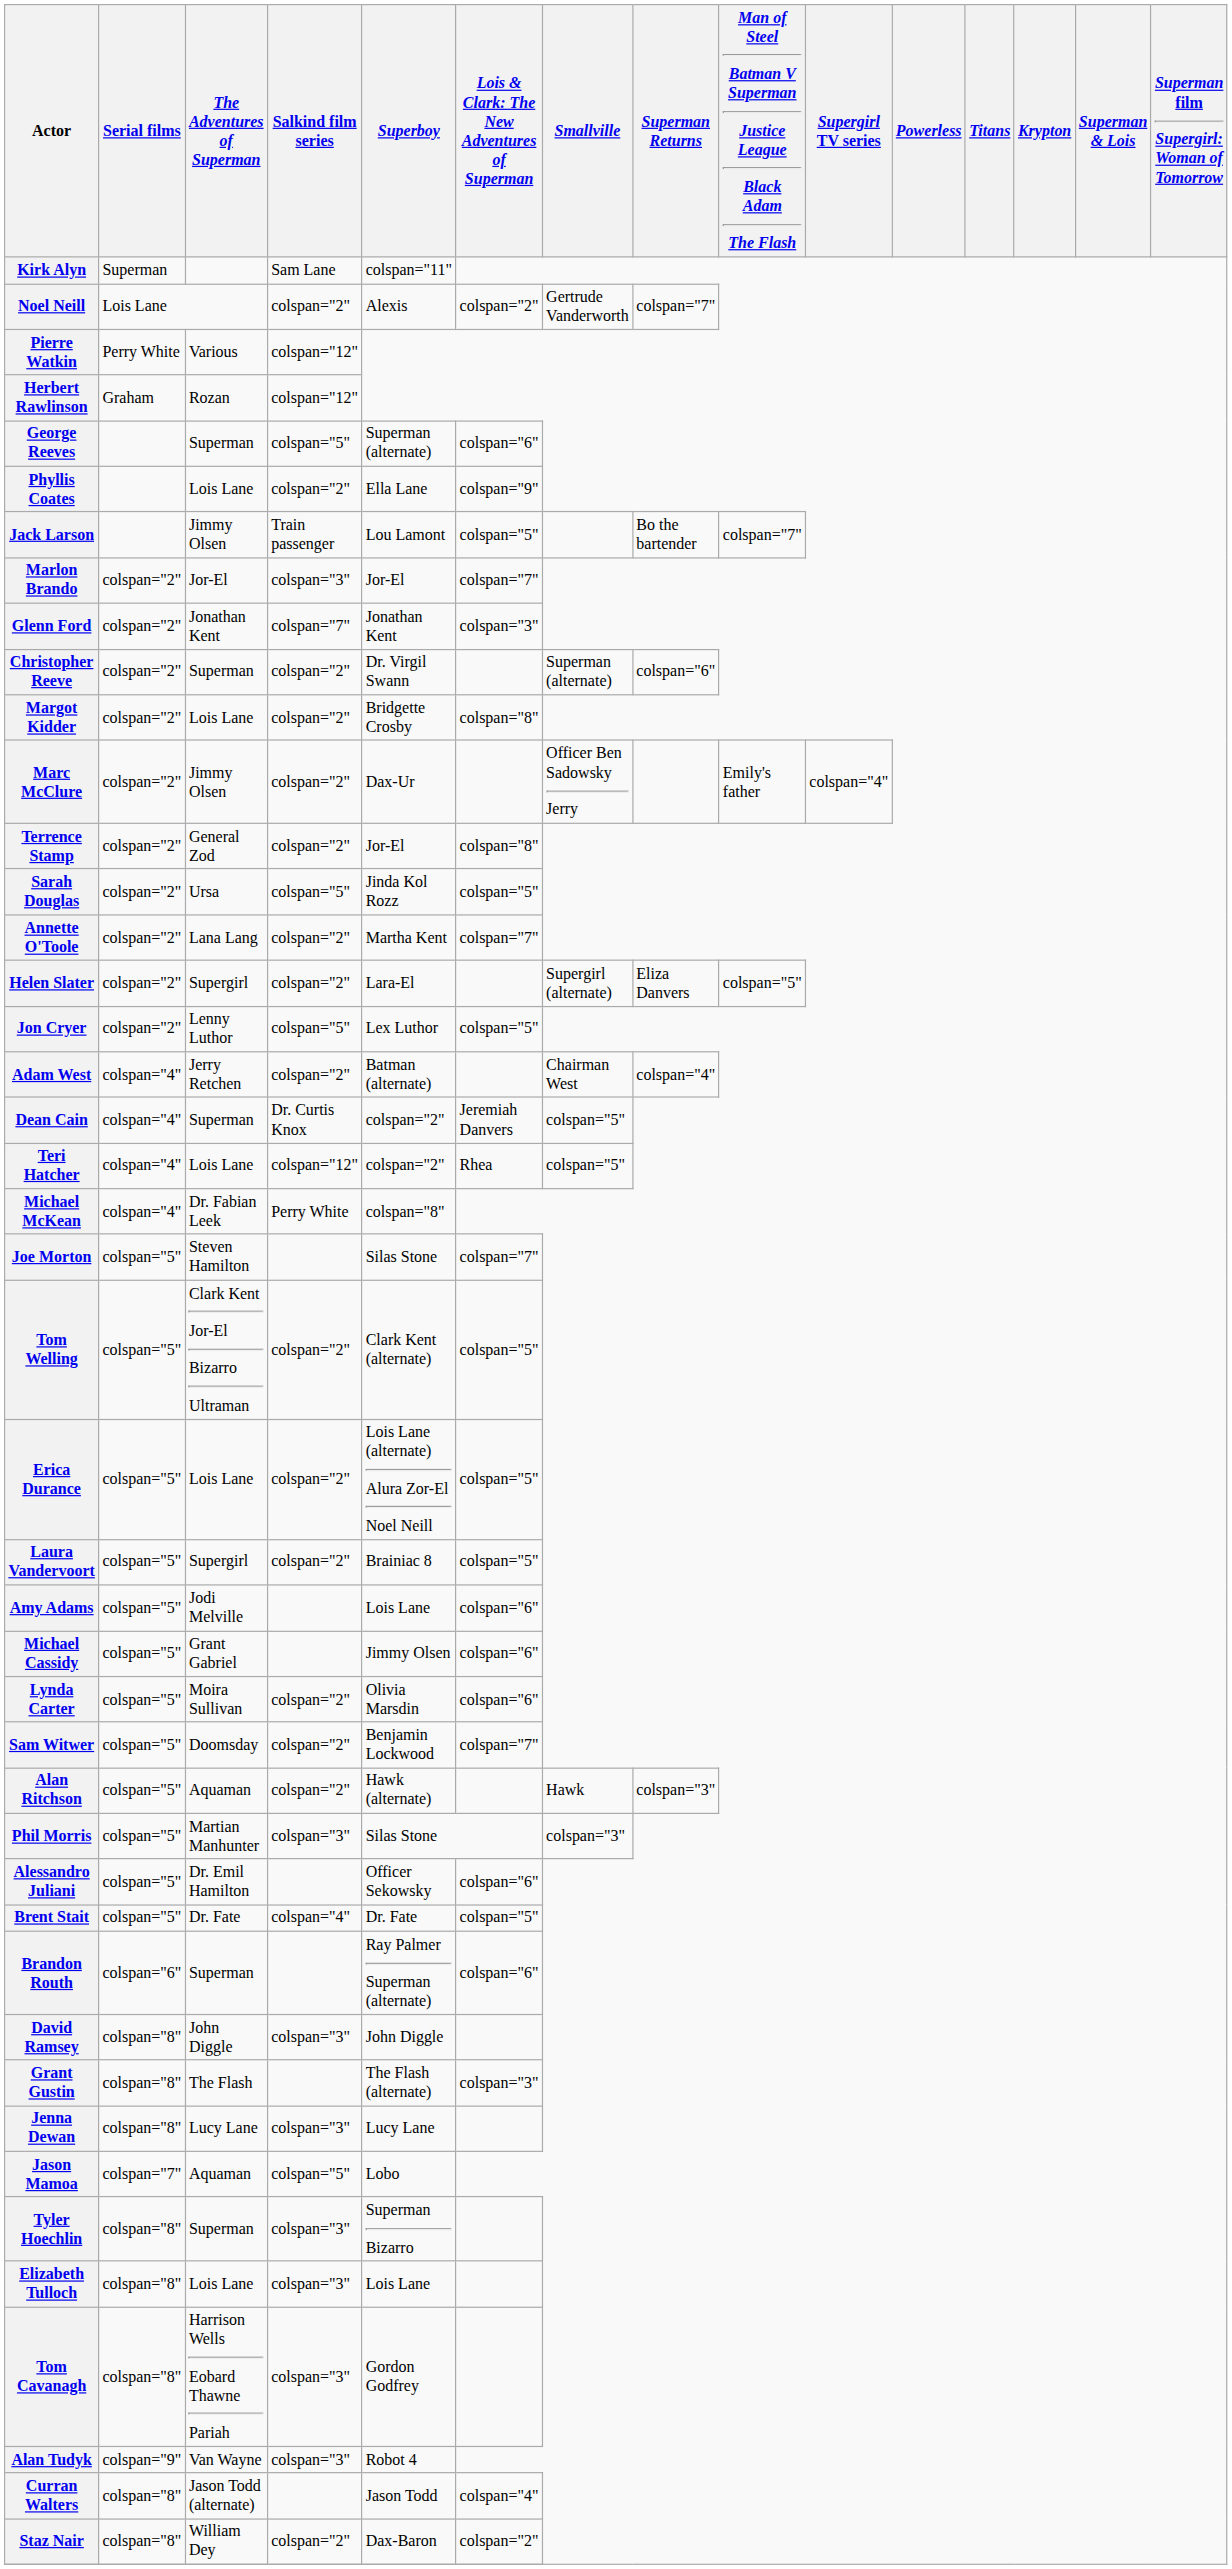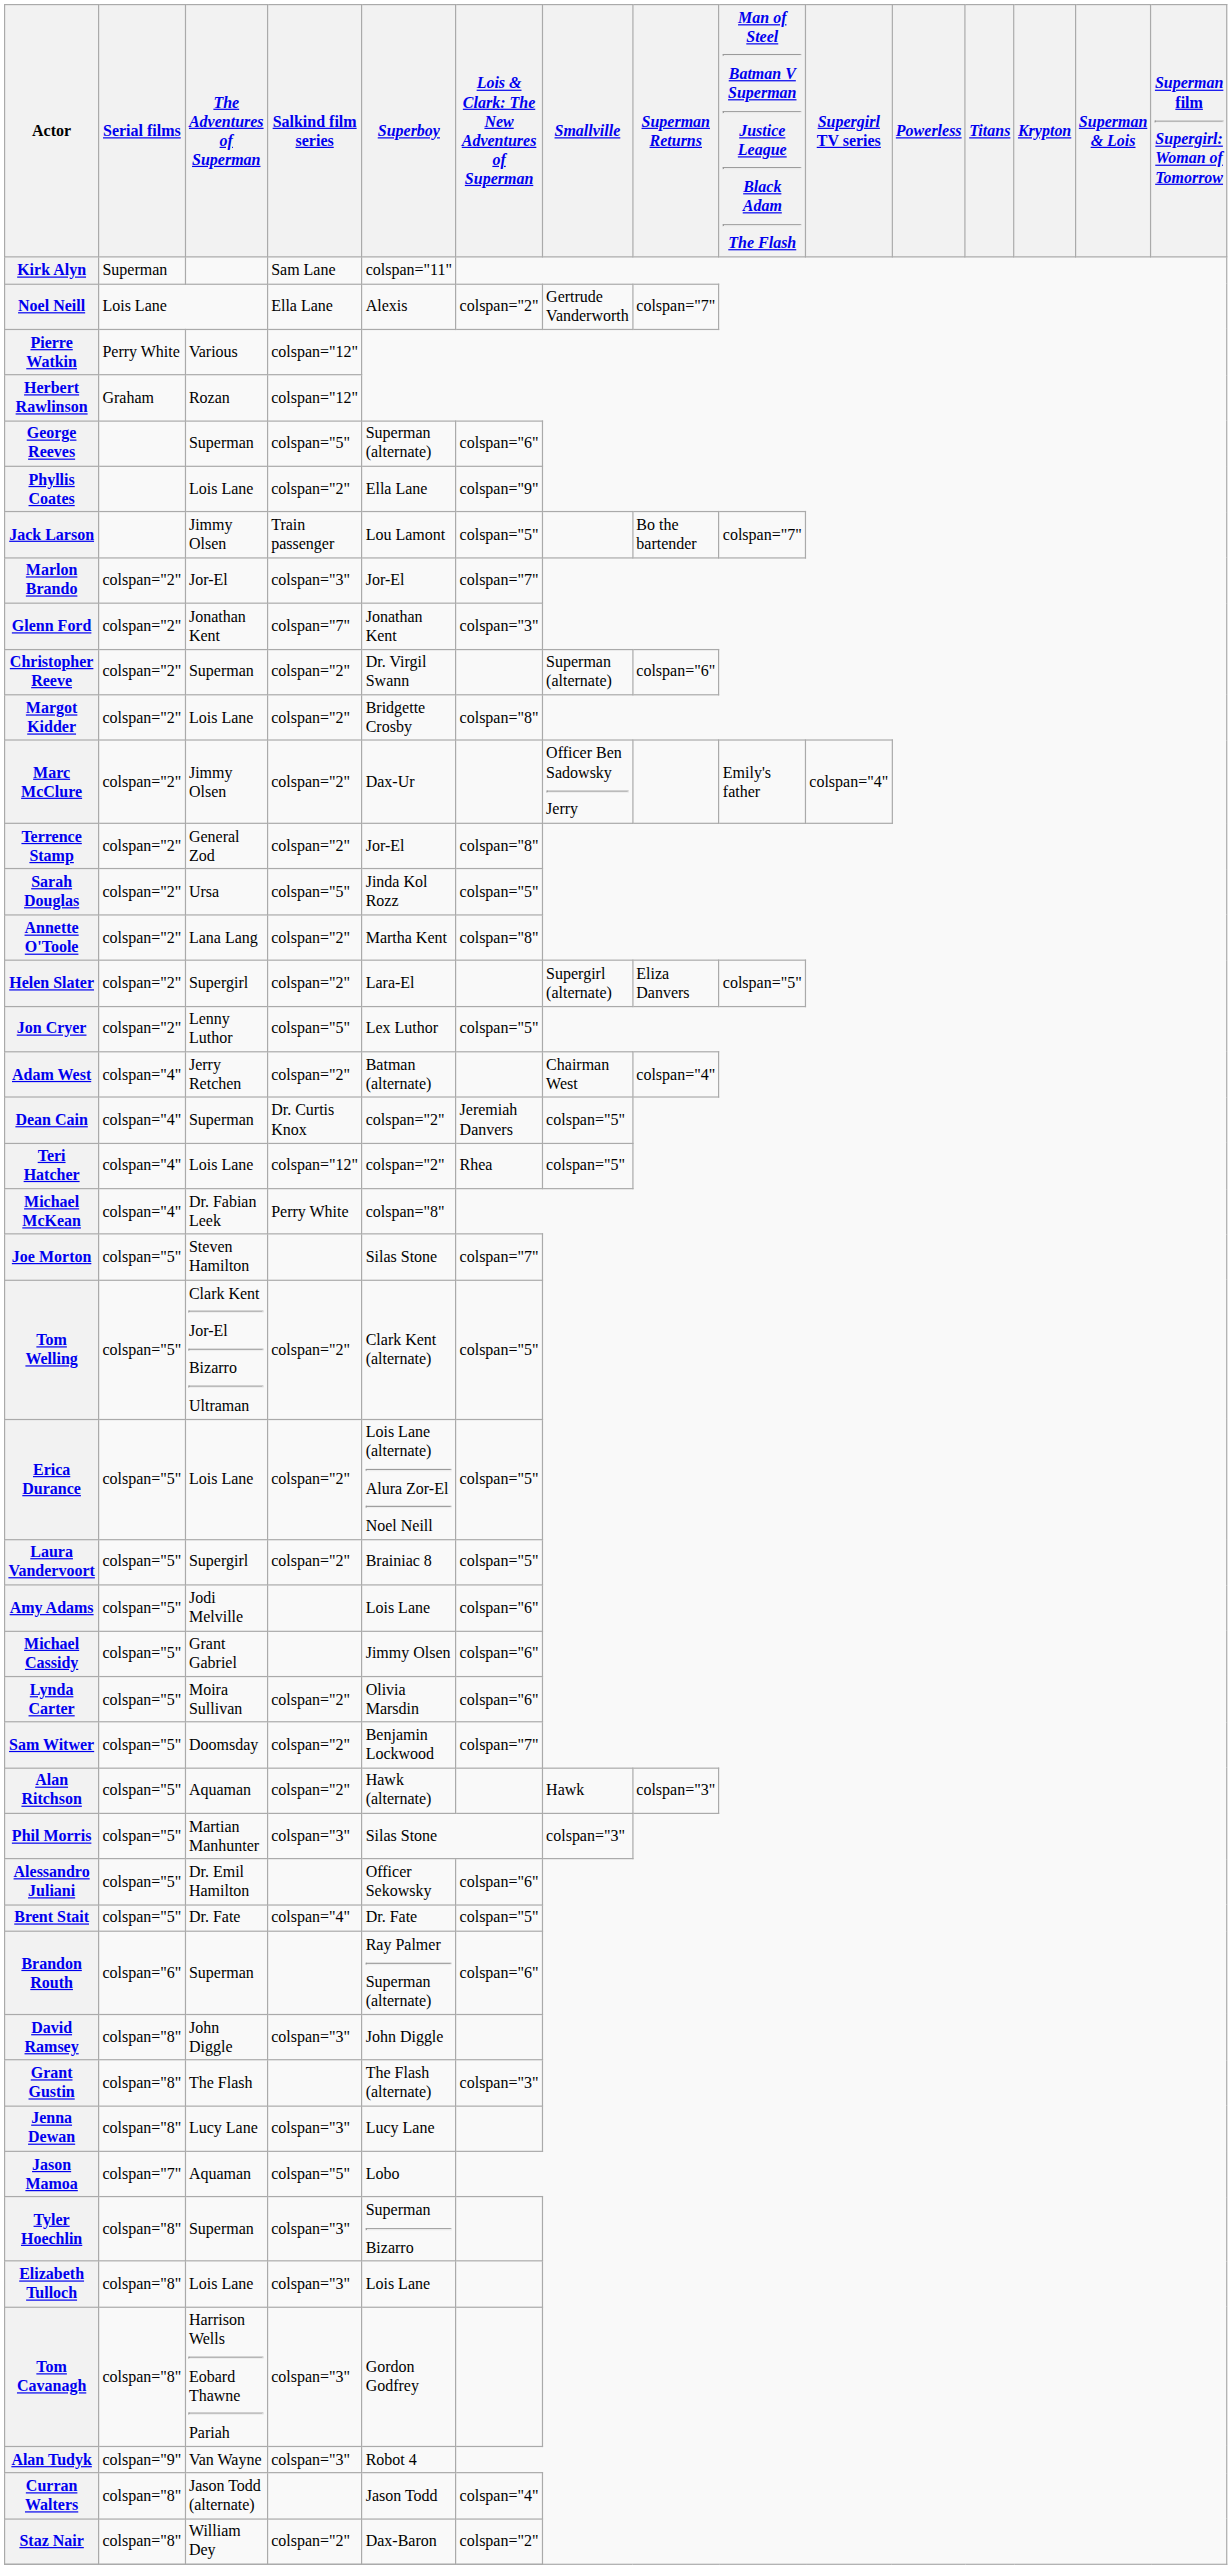Noel Neill | Salkind film series: colspan="2" -> Ella Lane
Annette O'Toole | column 6: colspan="7" -> colspan="8"
